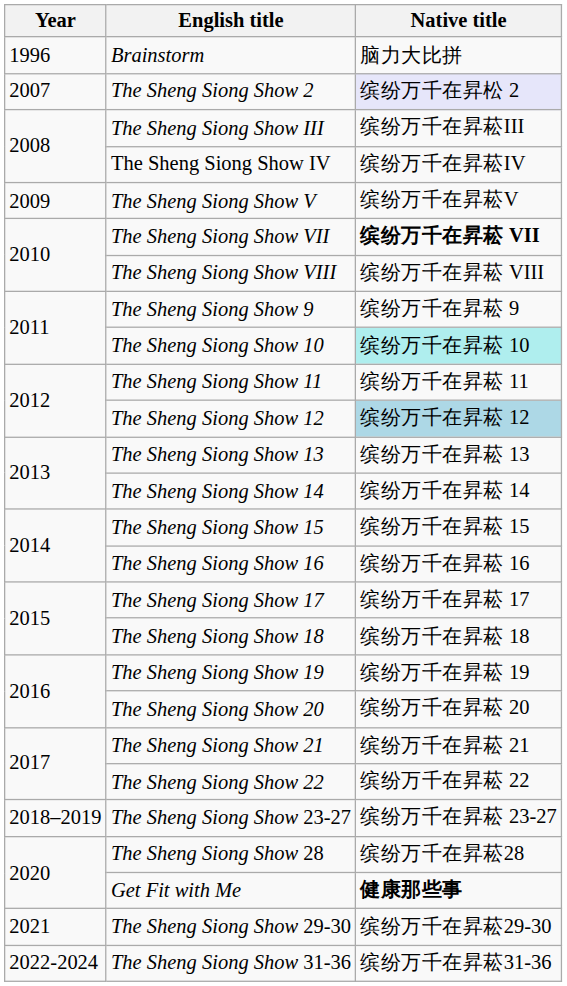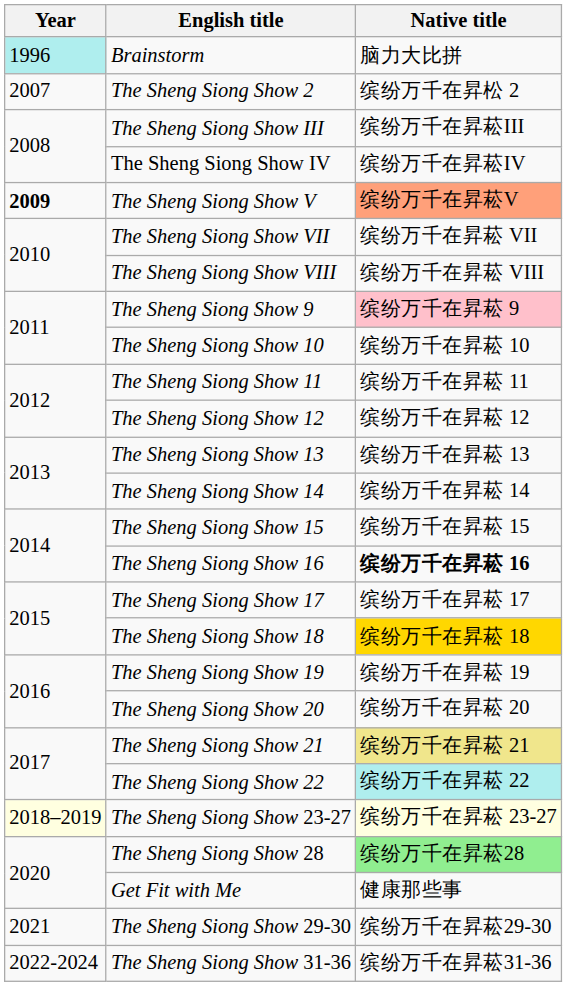Brainstorm | Year: no background -> paleturquoise background
The Sheng Siong Show 2 | Native title: lavender background -> no background
The Sheng Siong Show V | Year: normal -> bold
The Sheng Siong Show V | Native title: no background -> lightsalmon background
The Sheng Siong Show VII | Native title: bold -> normal
The Sheng Siong Show 9 | Native title: no background -> pink background
The Sheng Siong Show 10 | Native title: paleturquoise background -> no background
The Sheng Siong Show 12 | Native title: lightblue background -> no background
The Sheng Siong Show 16 | Native title: normal -> bold
The Sheng Siong Show 18 | Native title: no background -> gold background
The Sheng Siong Show 21 | Native title: no background -> khaki background
The Sheng Siong Show 22 | Native title: no background -> paleturquoise background
The Sheng Siong Show 23-27 | Year: no background -> lightyellow background
The Sheng Siong Show 23-27 | Native title: no background -> lightyellow background
The Sheng Siong Show 28 | Native title: no background -> lightgreen background
Get Fit with Me | Native title: bold -> normal
